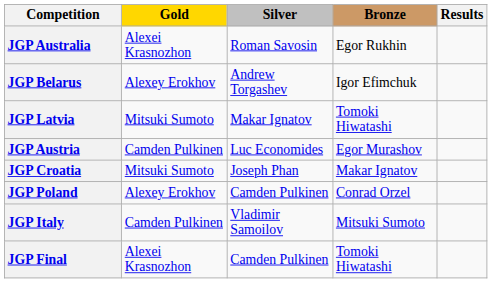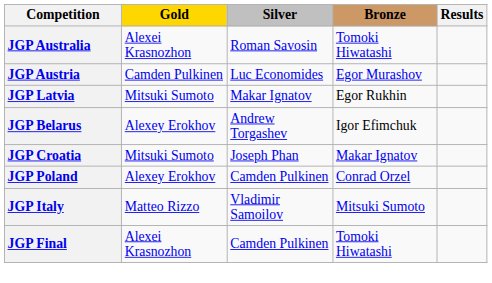JGP Australia | Bronze: Egor Rukhin -> Tomoki Hiwatashi
rows swapped: JGP Austria <-> JGP Belarus
JGP Latvia | Bronze: Tomoki Hiwatashi -> Egor Rukhin
JGP Italy | Gold: Camden Pulkinen -> Matteo Rizzo
